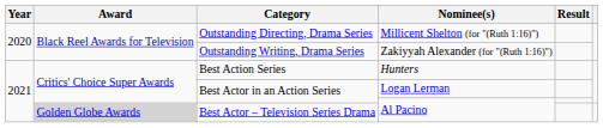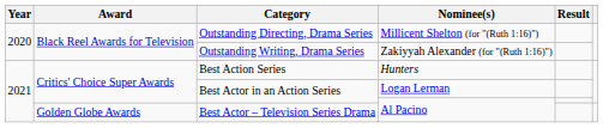Best Actor – Television Series Drama | Award: lightgrey background -> no background
